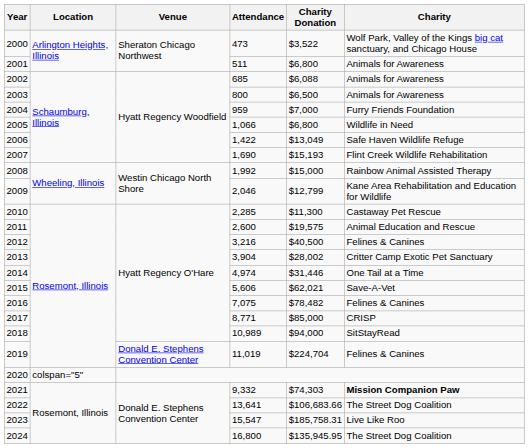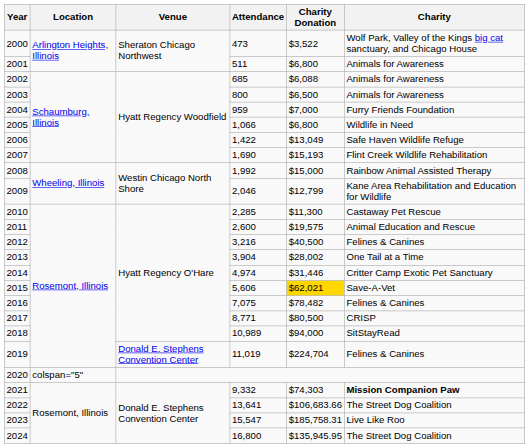2013 | Charity: Critter Camp Exotic Pet Sanctuary -> One Tail at a Time
2014 | Charity: One Tail at a Time -> Critter Camp Exotic Pet Sanctuary
2015 | Charity Donation: no background -> gold background
2017 | Charity Donation: $85,000 -> $80,500
